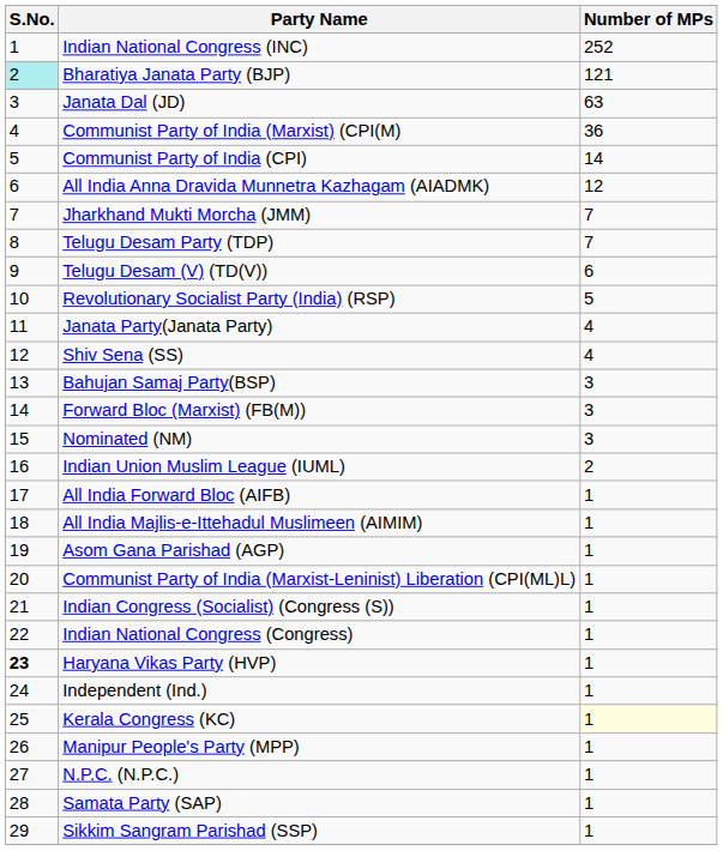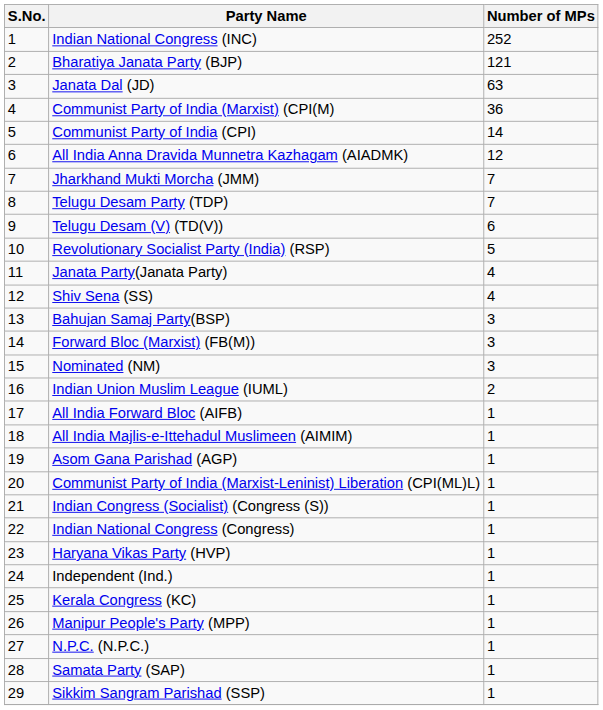Bharatiya Janata Party (BJP) | S.No.: paleturquoise background -> no background
Haryana Vikas Party (HVP) | S.No.: bold -> normal
Kerala Congress (KC) | Number of MPs: lightyellow background -> no background
